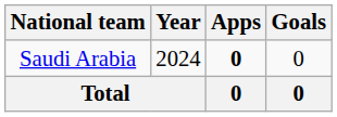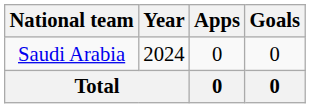Saudi Arabia | Apps: bold -> normal
